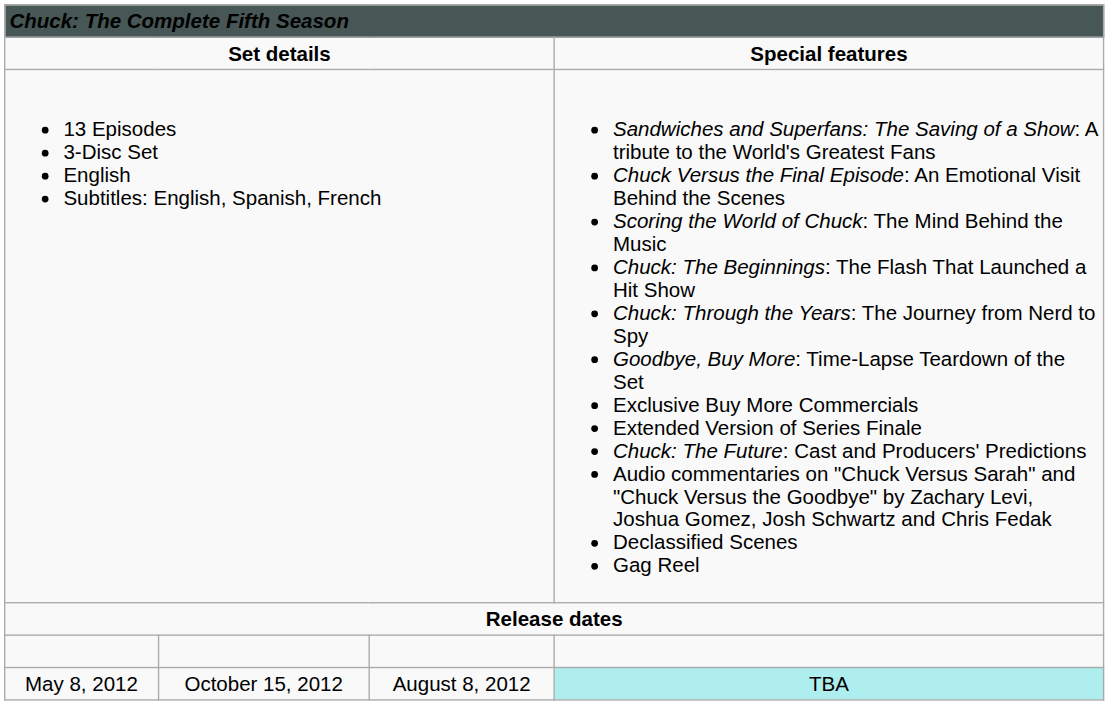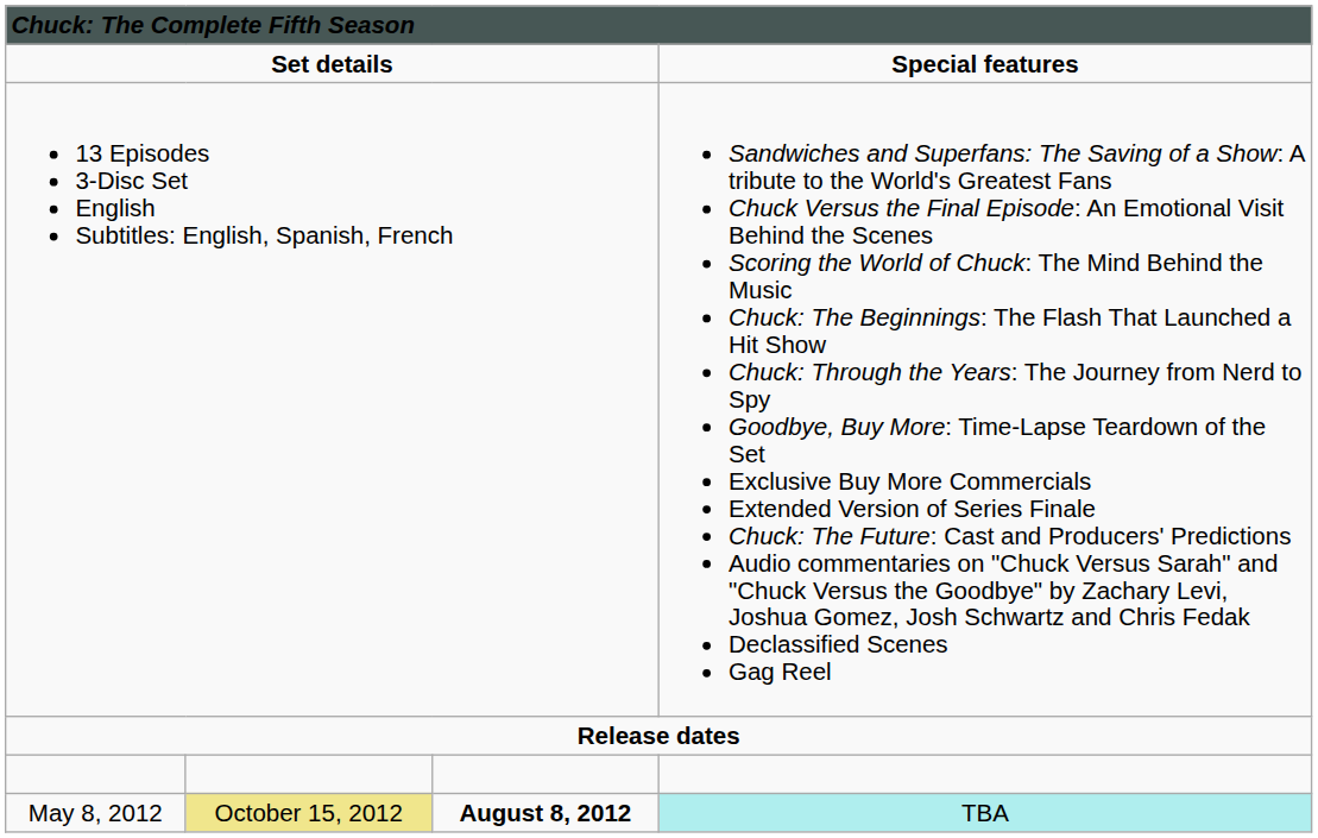May 8, 2012 | column 2: no background -> khaki background
May 8, 2012 | column 3: normal -> bold
